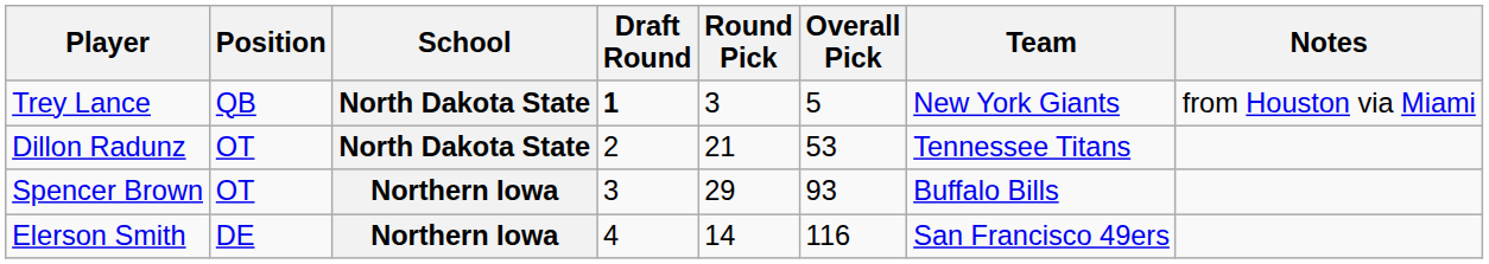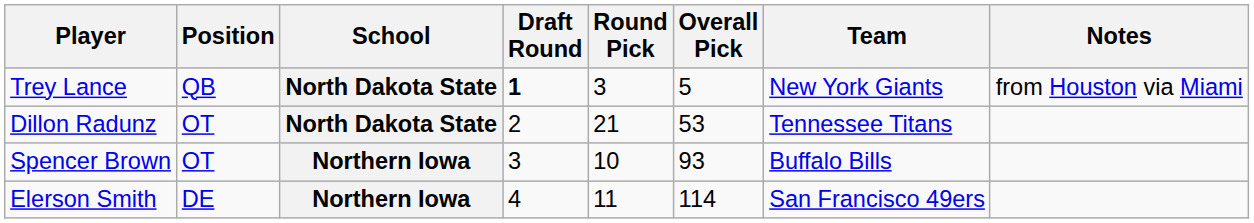Spencer Brown | Round Pick: 29 -> 10
Elerson Smith | Round Pick: 14 -> 11
Elerson Smith | Overall Pick: 116 -> 114
